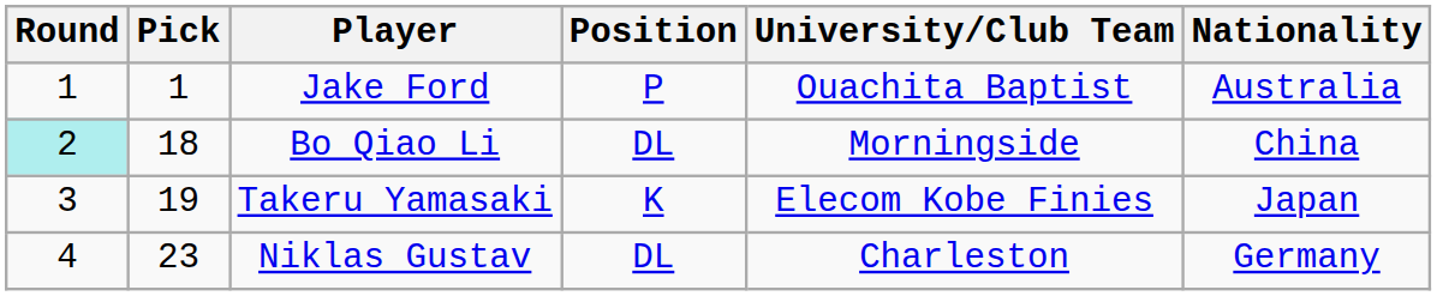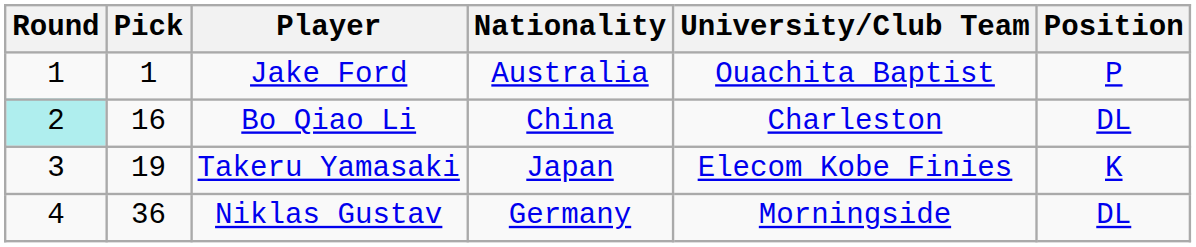columns swapped: Position <-> Nationality
Bo Qiao Li | Pick: 18 -> 16
Bo Qiao Li | University/Club Team: Morningside -> Charleston
Niklas Gustav | Pick: 23 -> 36
Niklas Gustav | University/Club Team: Charleston -> Morningside
